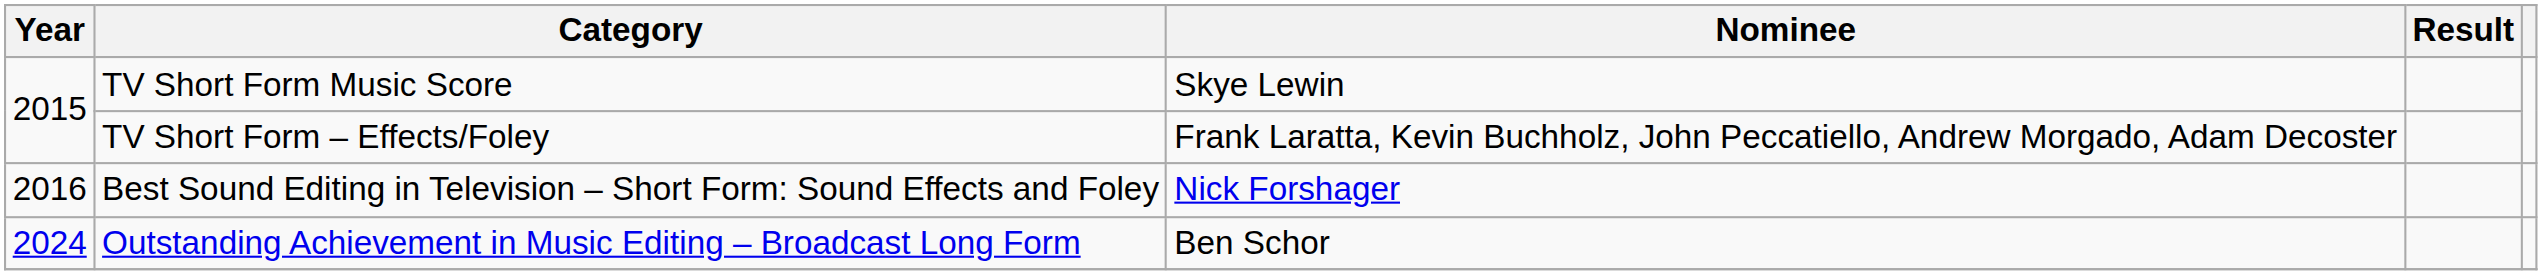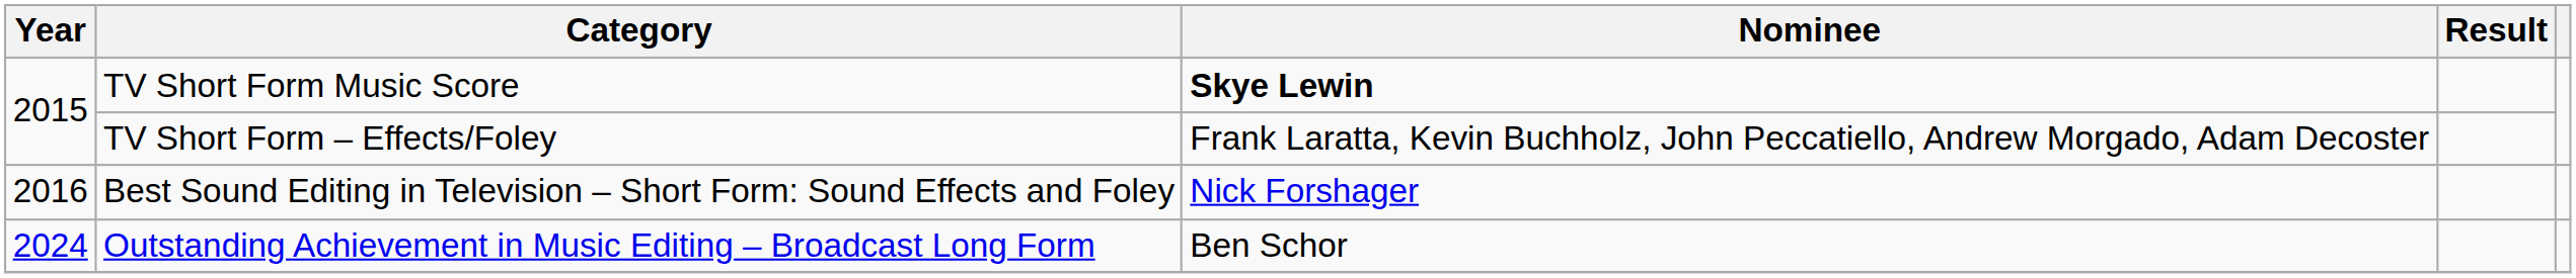TV Short Form Music Score | Nominee: normal -> bold
